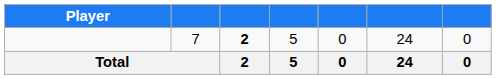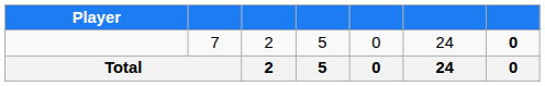row 2 | column 3: bold -> normal
row 2 | column 7: normal -> bold
